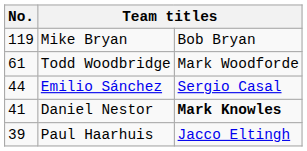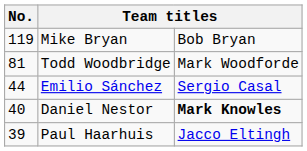Todd Woodbridge | No.: 61 -> 81
Daniel Nestor | No.: 41 -> 40
